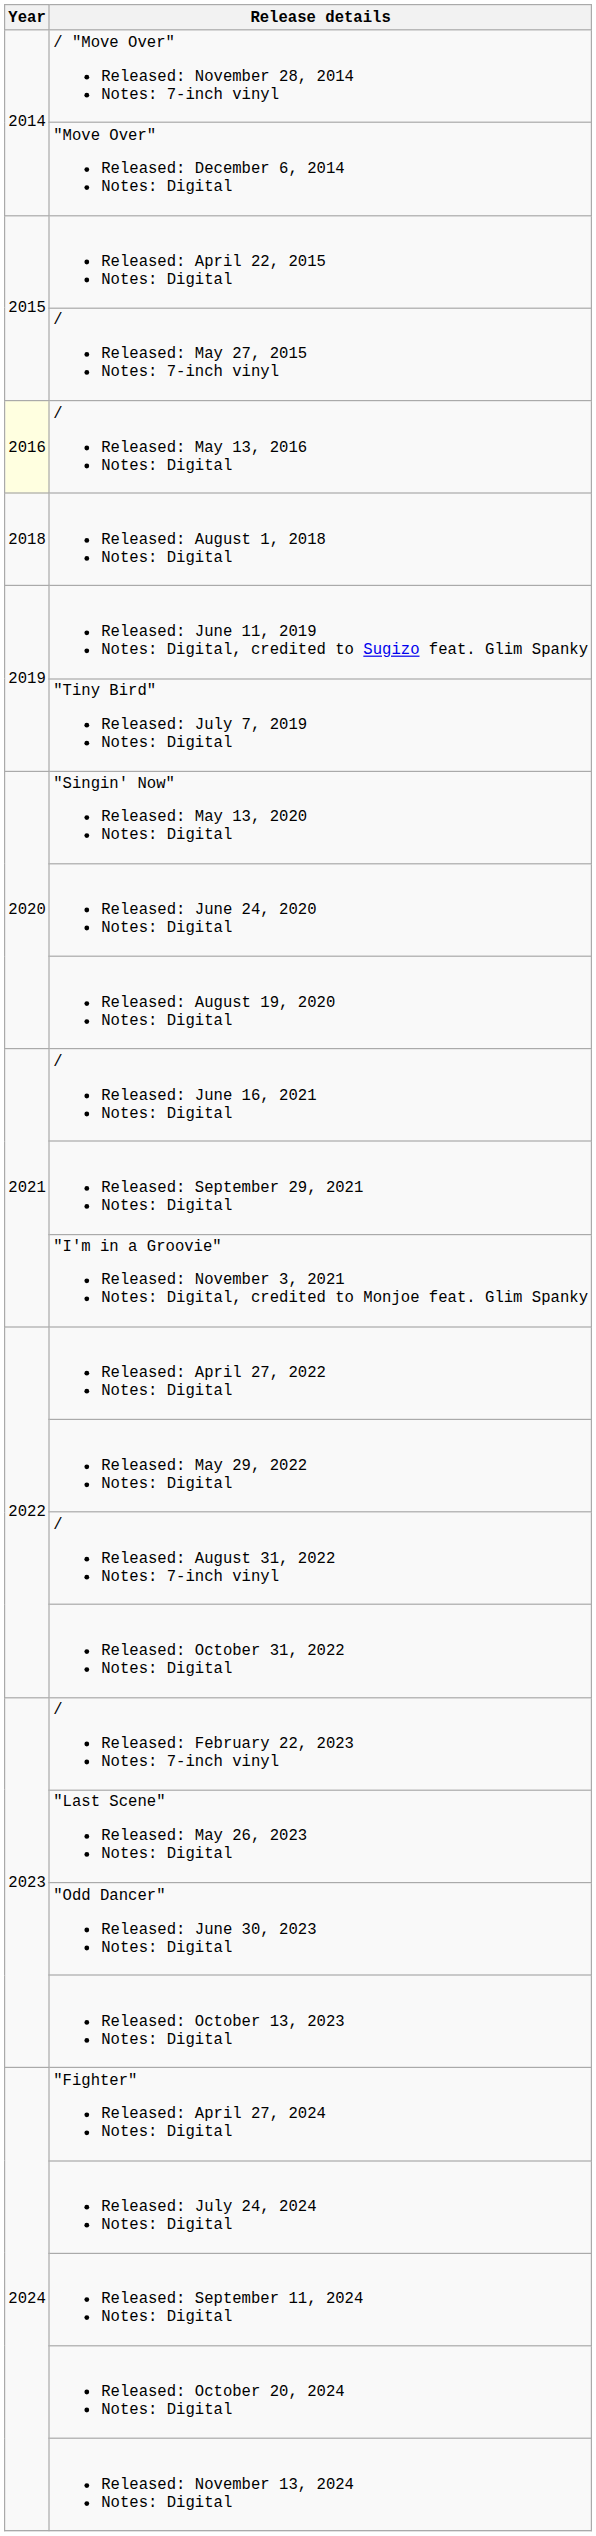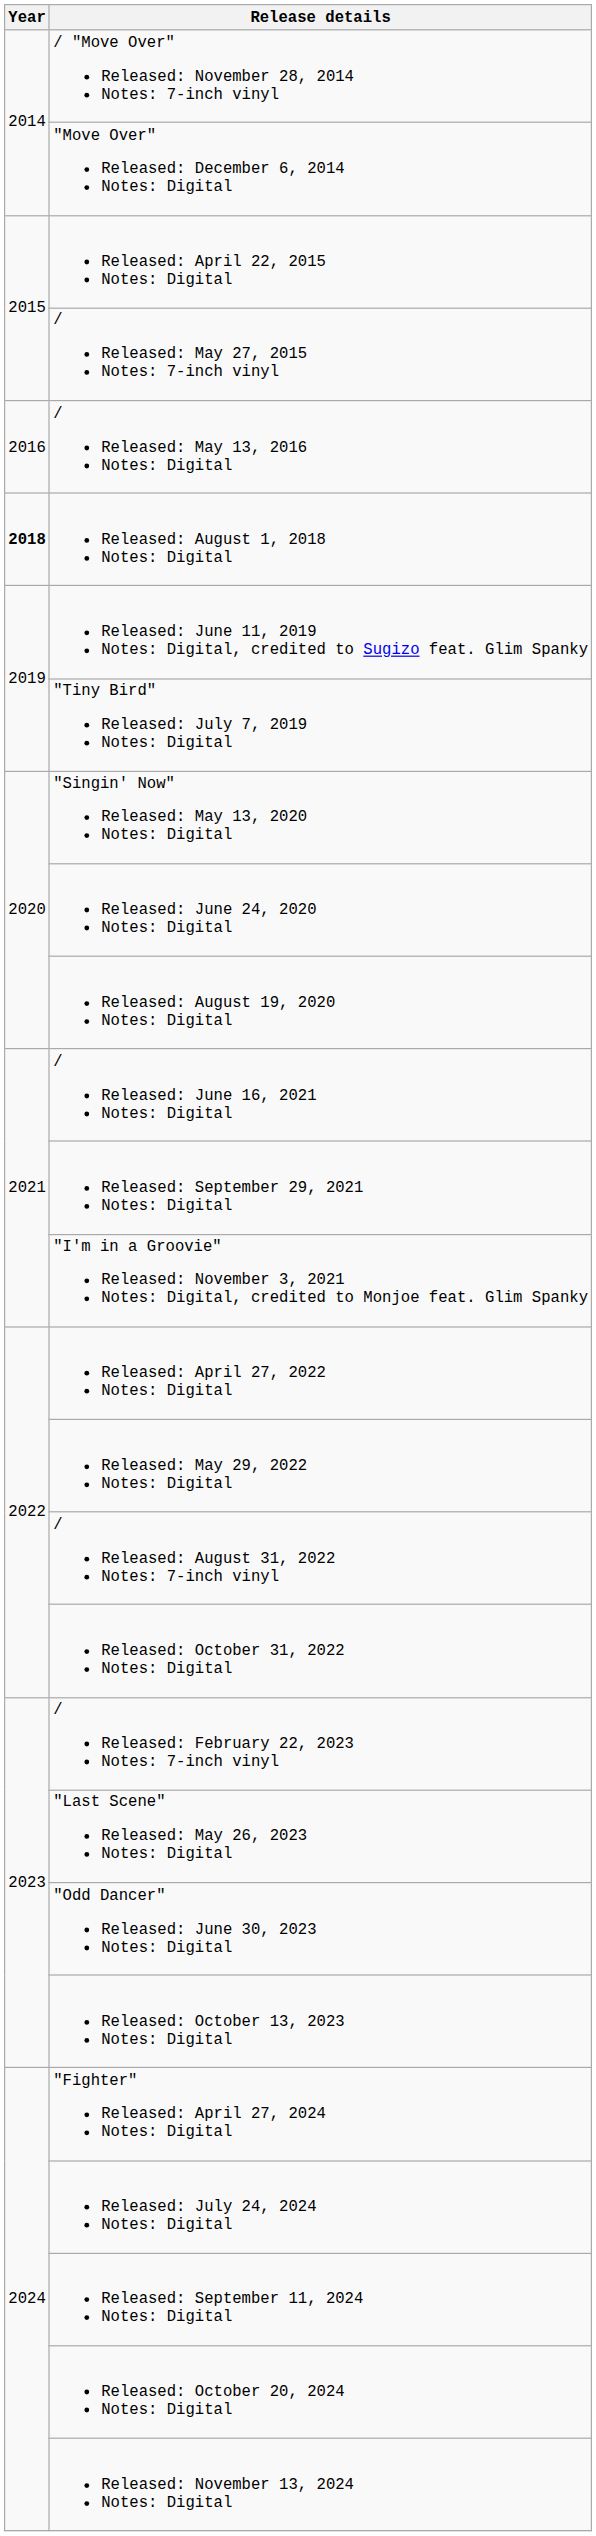/ Released: May 13, 2016 Notes: Digital | Year: lightyellow background -> no background
Released: August 1, 2018 Notes: Digital | Year: normal -> bold
